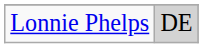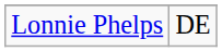Lonnie Phelps | column 2: lightgrey background -> no background
